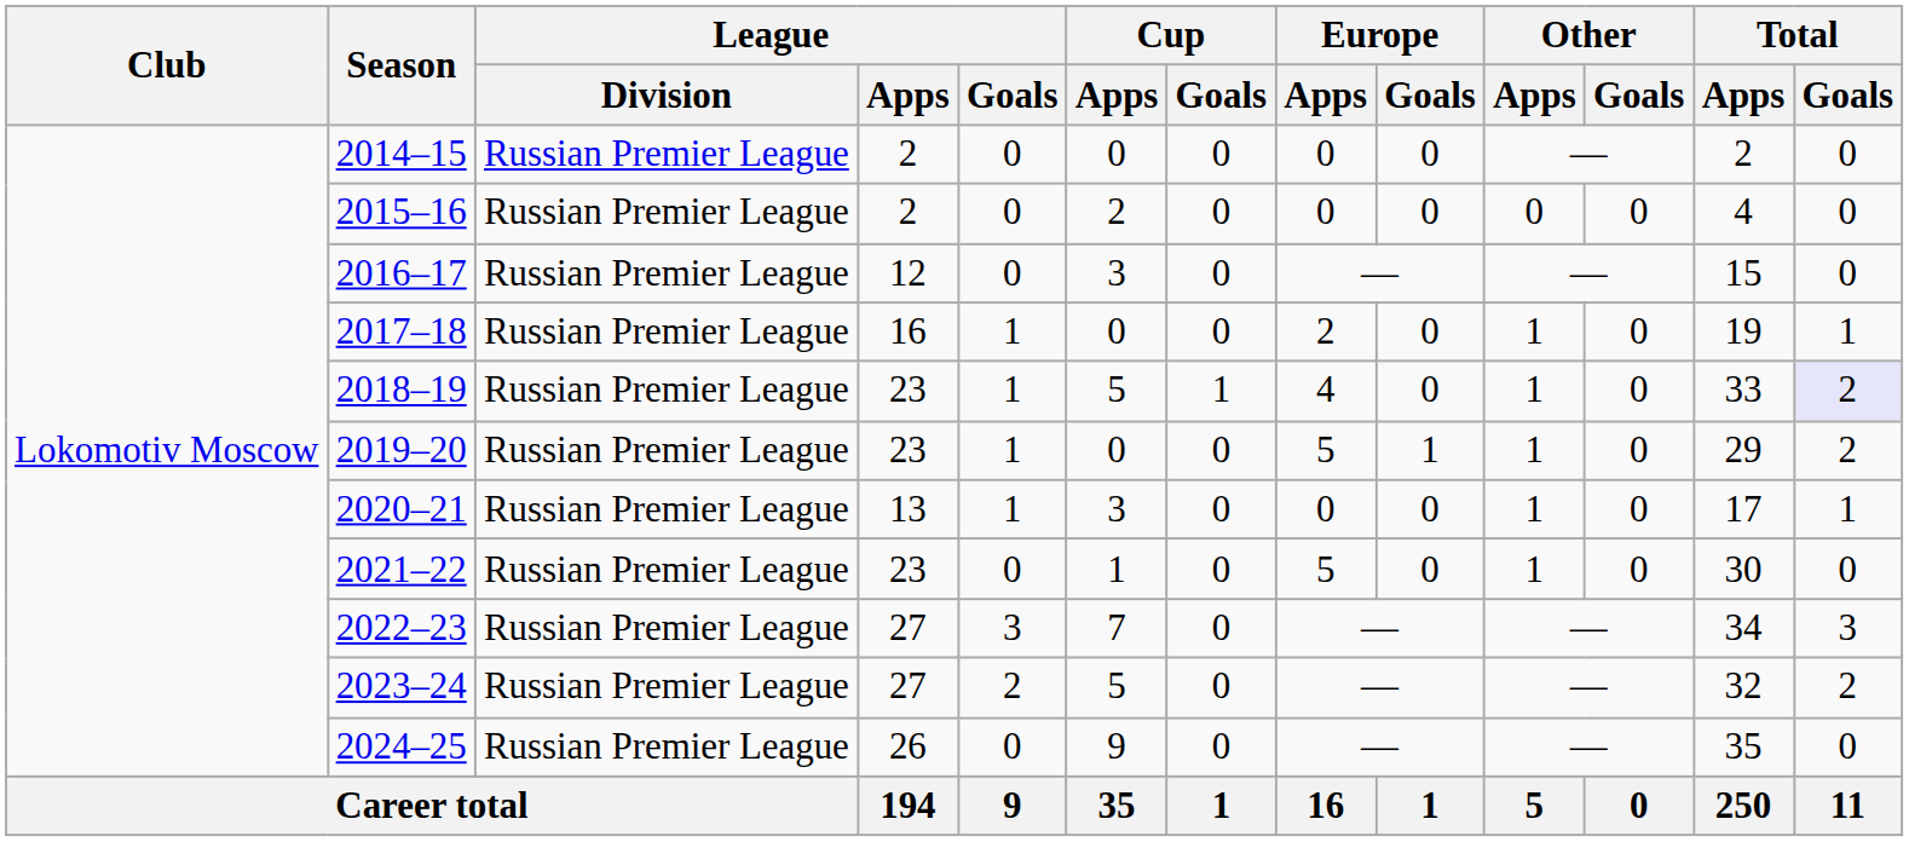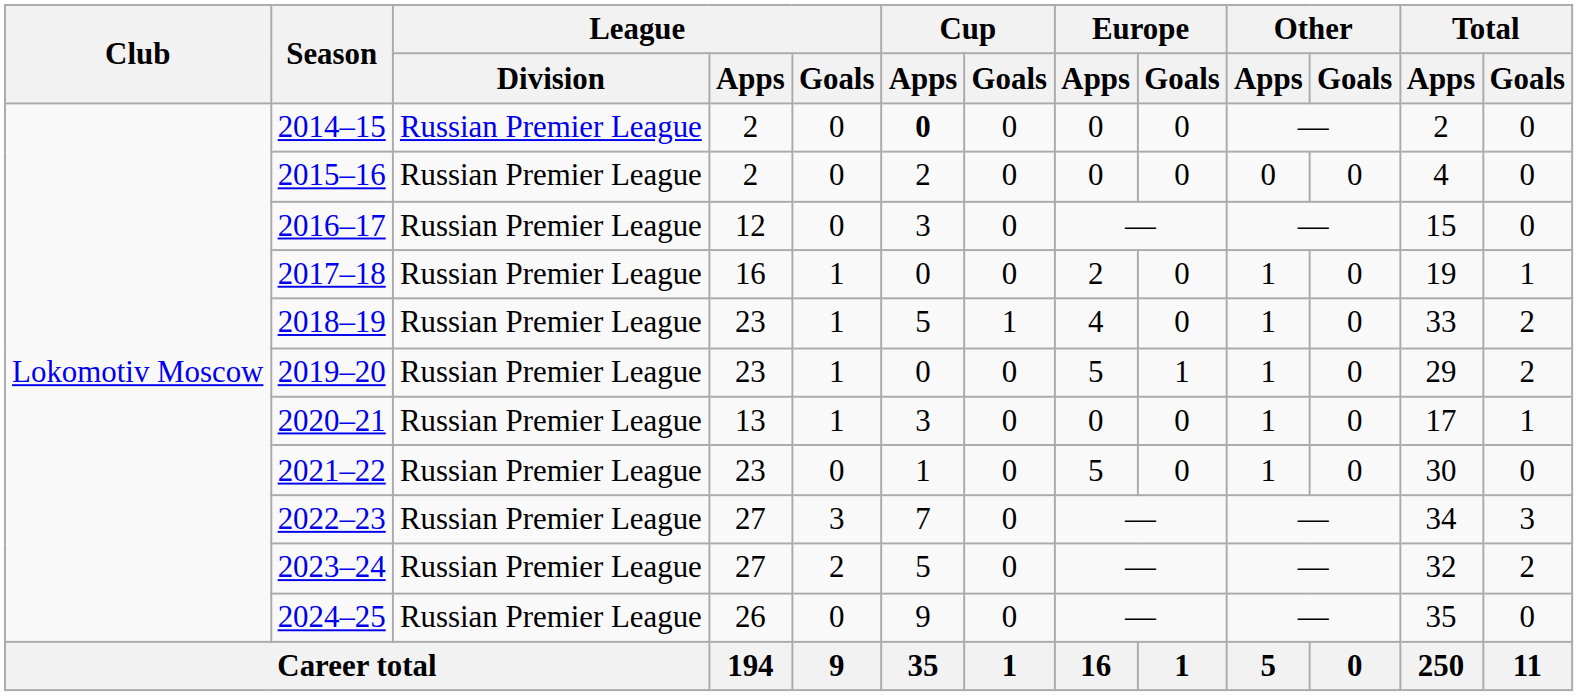2014–15 | Cup / Apps: normal -> bold
2018–19 | Total / Goals: lavender background -> no background
